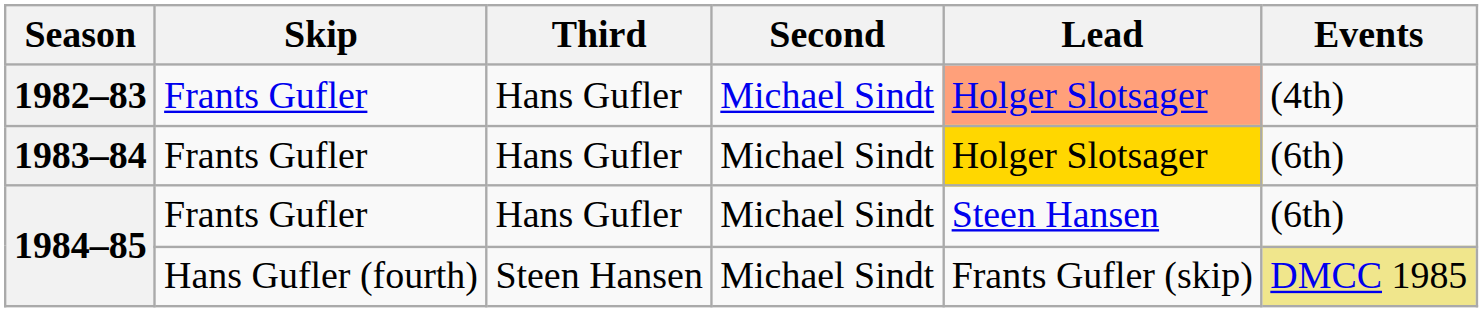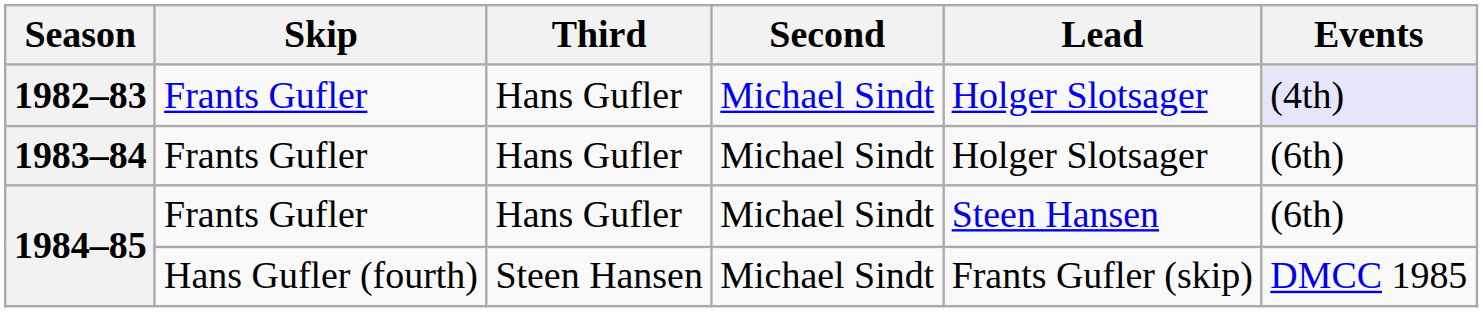1982–83 | Lead: lightsalmon background -> no background
1982–83 | Events: no background -> lavender background
1983–84 | Lead: gold background -> no background
1984–85 / Hans Gufler (fourth) | Events: khaki background -> no background
